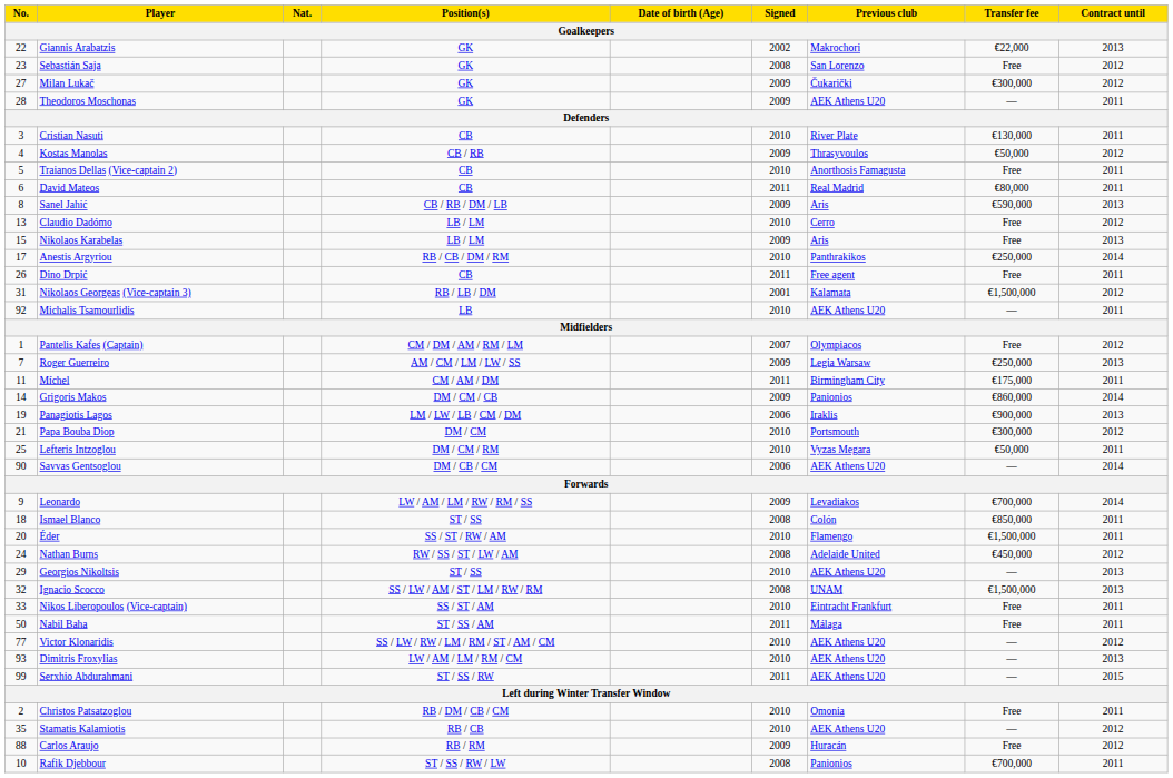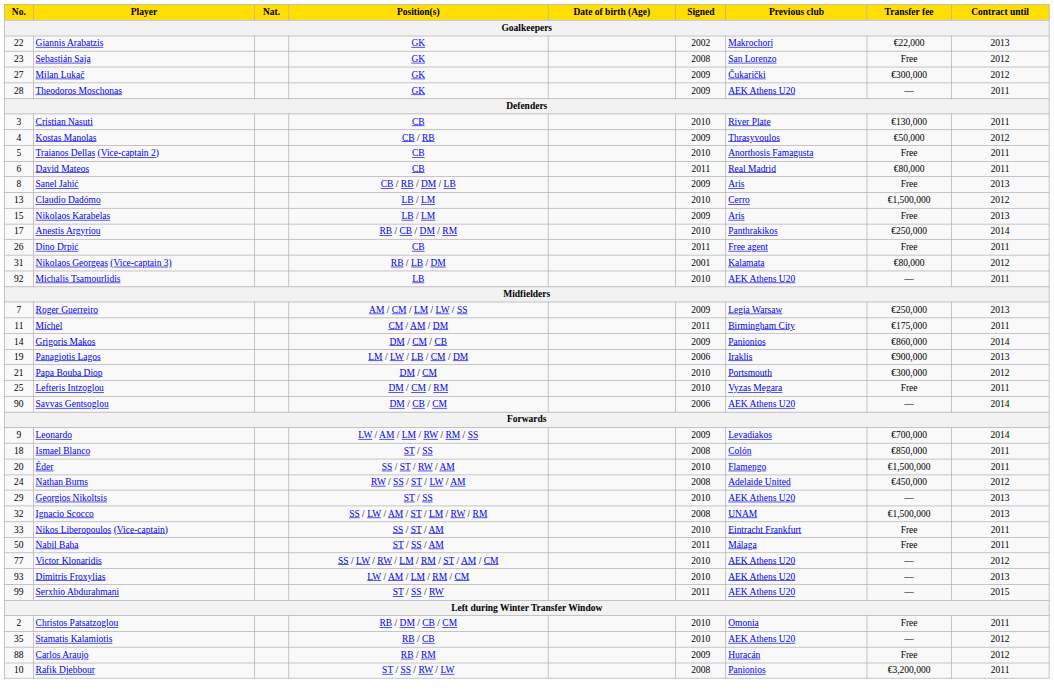Sanel Jahić | Transfer fee: €590,000 -> Free
Claudio Dadómo | Transfer fee: Free -> €1,500,000
Nikolaos Georgeas (Vice-captain 3) | Transfer fee: €1,500,000 -> €80,000
- row: 1 | Pantelis Kafes (Captain) | CM / DM / AM / RM / LM | 2007 | Olympiacos | Free | 2012
Lefteris Intzoglou | Transfer fee: €50,000 -> Free
Rafik Djebbour | Transfer fee: €700,000 -> €3,200,000
